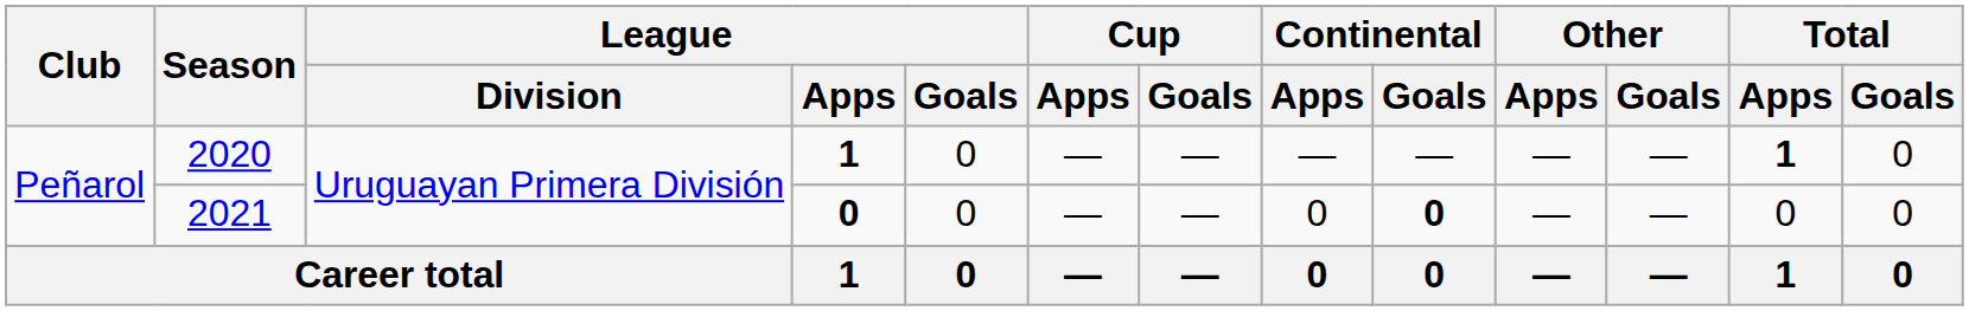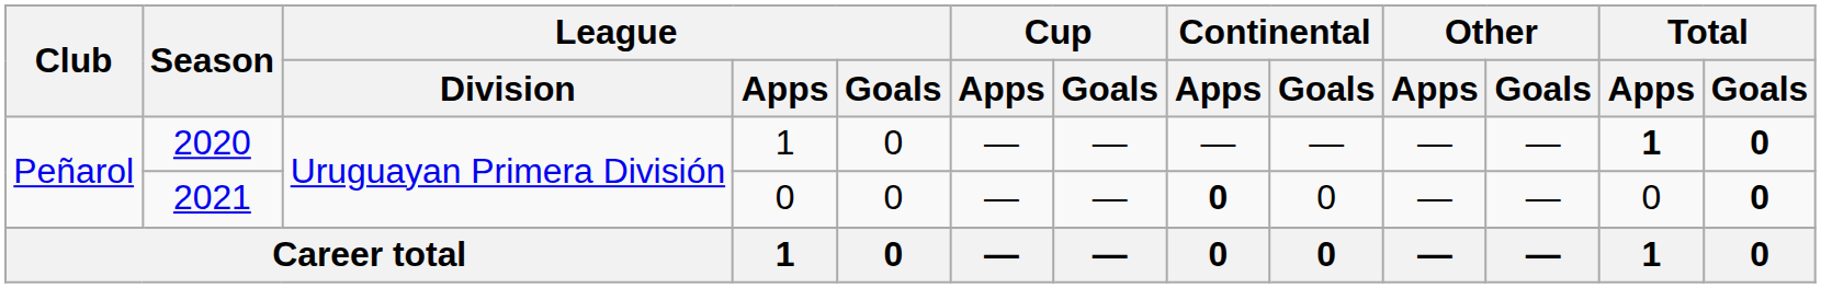2020 | League / Apps: bold -> normal
2020 | Total / Goals: normal -> bold
2021 | League / Apps: bold -> normal
2021 | Continental / Apps: normal -> bold
2021 | Continental / Goals: bold -> normal
2021 | Total / Goals: normal -> bold
